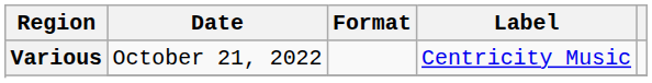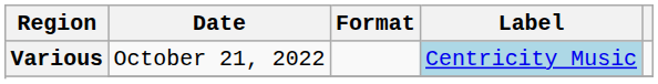Various / October 21, 2022 | Label: no background -> lightblue background
